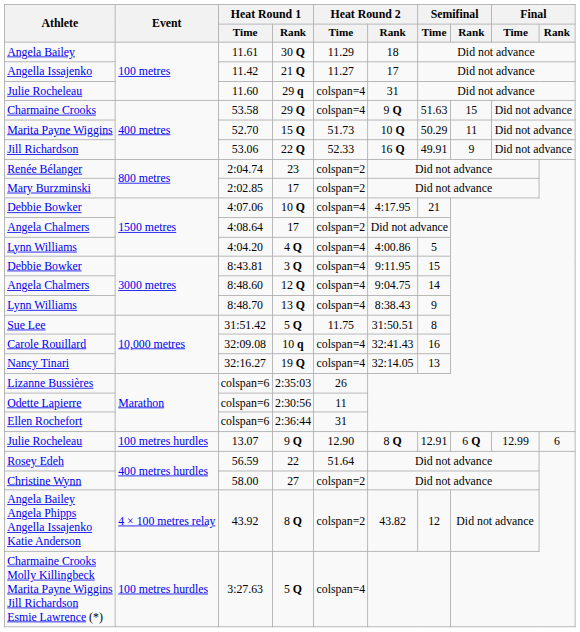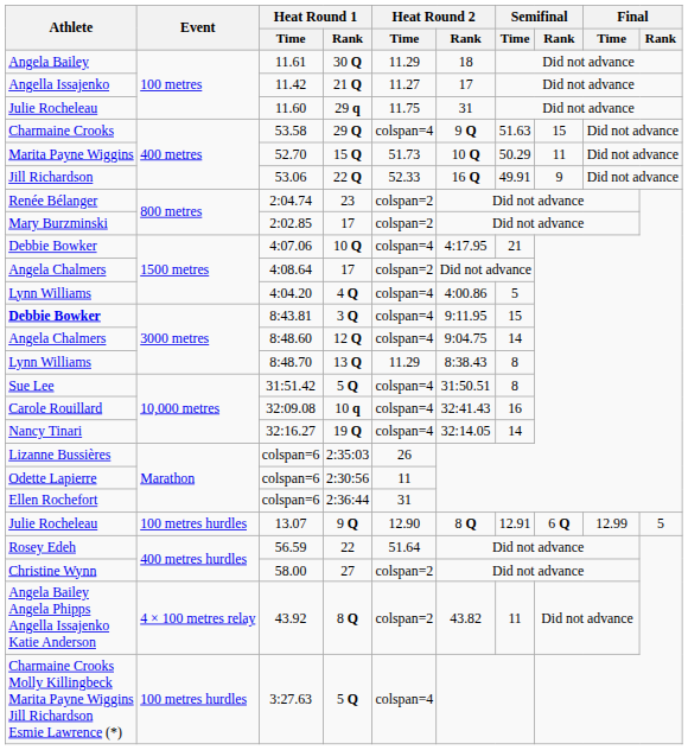11.60 | Heat Round 2 / Time: colspan=4 -> 11.75
8:43.81 | Athlete: normal -> bold
8:48.70 | Heat Round 2 / Time: colspan=4 -> 11.29
8:48.70 | Semifinal / Time: 9 -> 8
31:51.42 | Heat Round 2 / Time: 11.75 -> colspan=4
32:16.27 | Semifinal / Time: 13 -> 14
13.07 | Final / Rank: 6 -> 5
43.92 | Semifinal / Time: 12 -> 11
